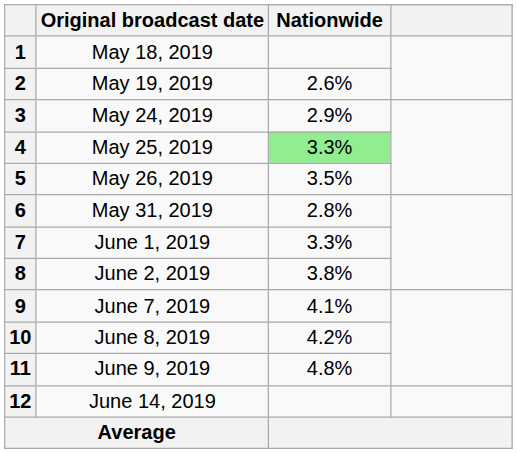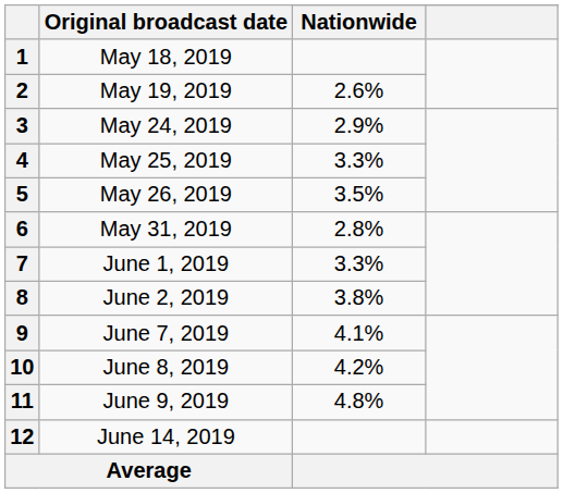4 | Nationwide: lightgreen background -> no background
